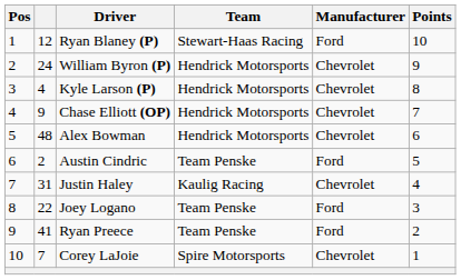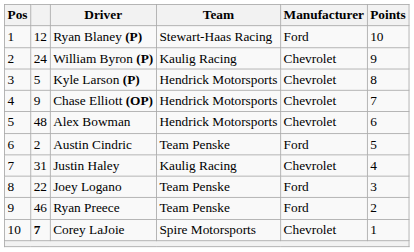William Byron (P) | Team: Hendrick Motorsports -> Kaulig Racing
Kyle Larson (P) | column 2: 4 -> 5
Ryan Preece | column 2: 41 -> 46
Corey LaJoie | column 2: normal -> bold
